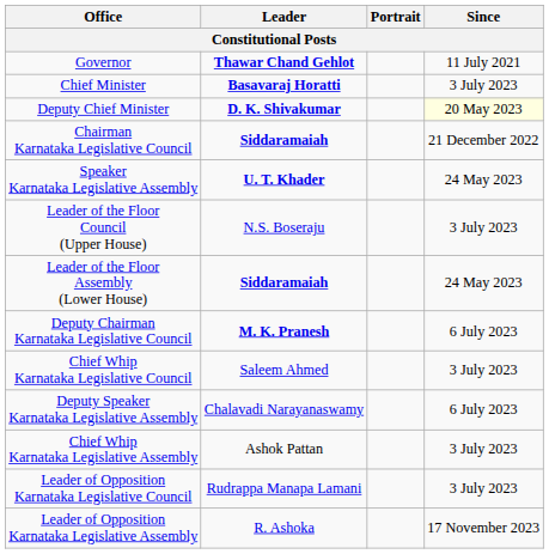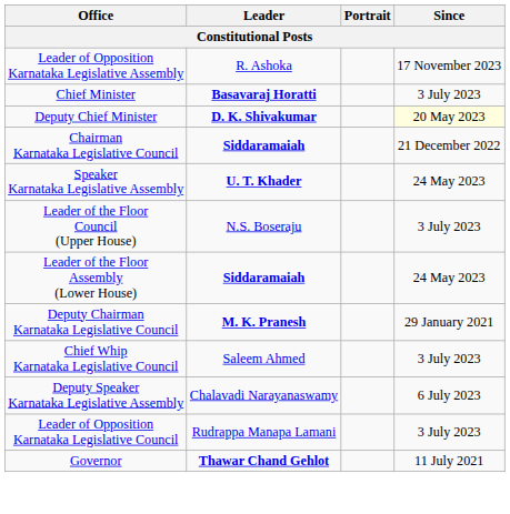rows swapped: Governor <-> Leader of Opposition Karnataka Legislative Assembly
Deputy Chairman Karnataka Legislative Council | Since: 6 July 2023 -> 29 January 2021
- row: Chief Whip Karnataka Legislative Assembly | Ashok Pattan | 3 July 2023
